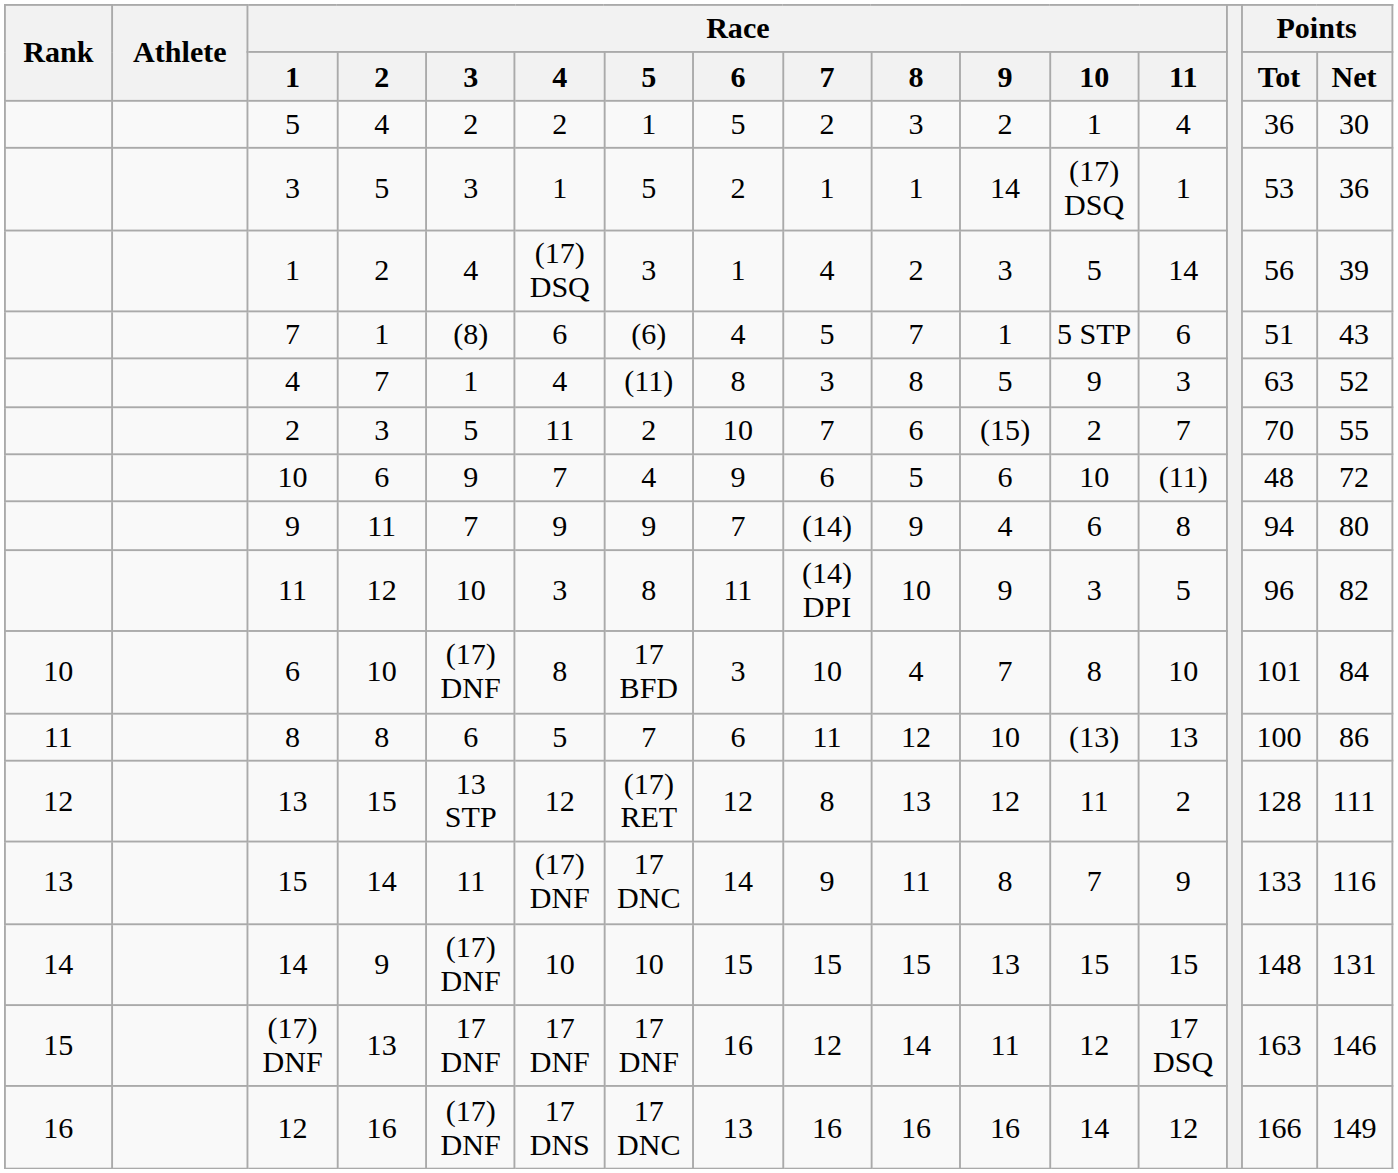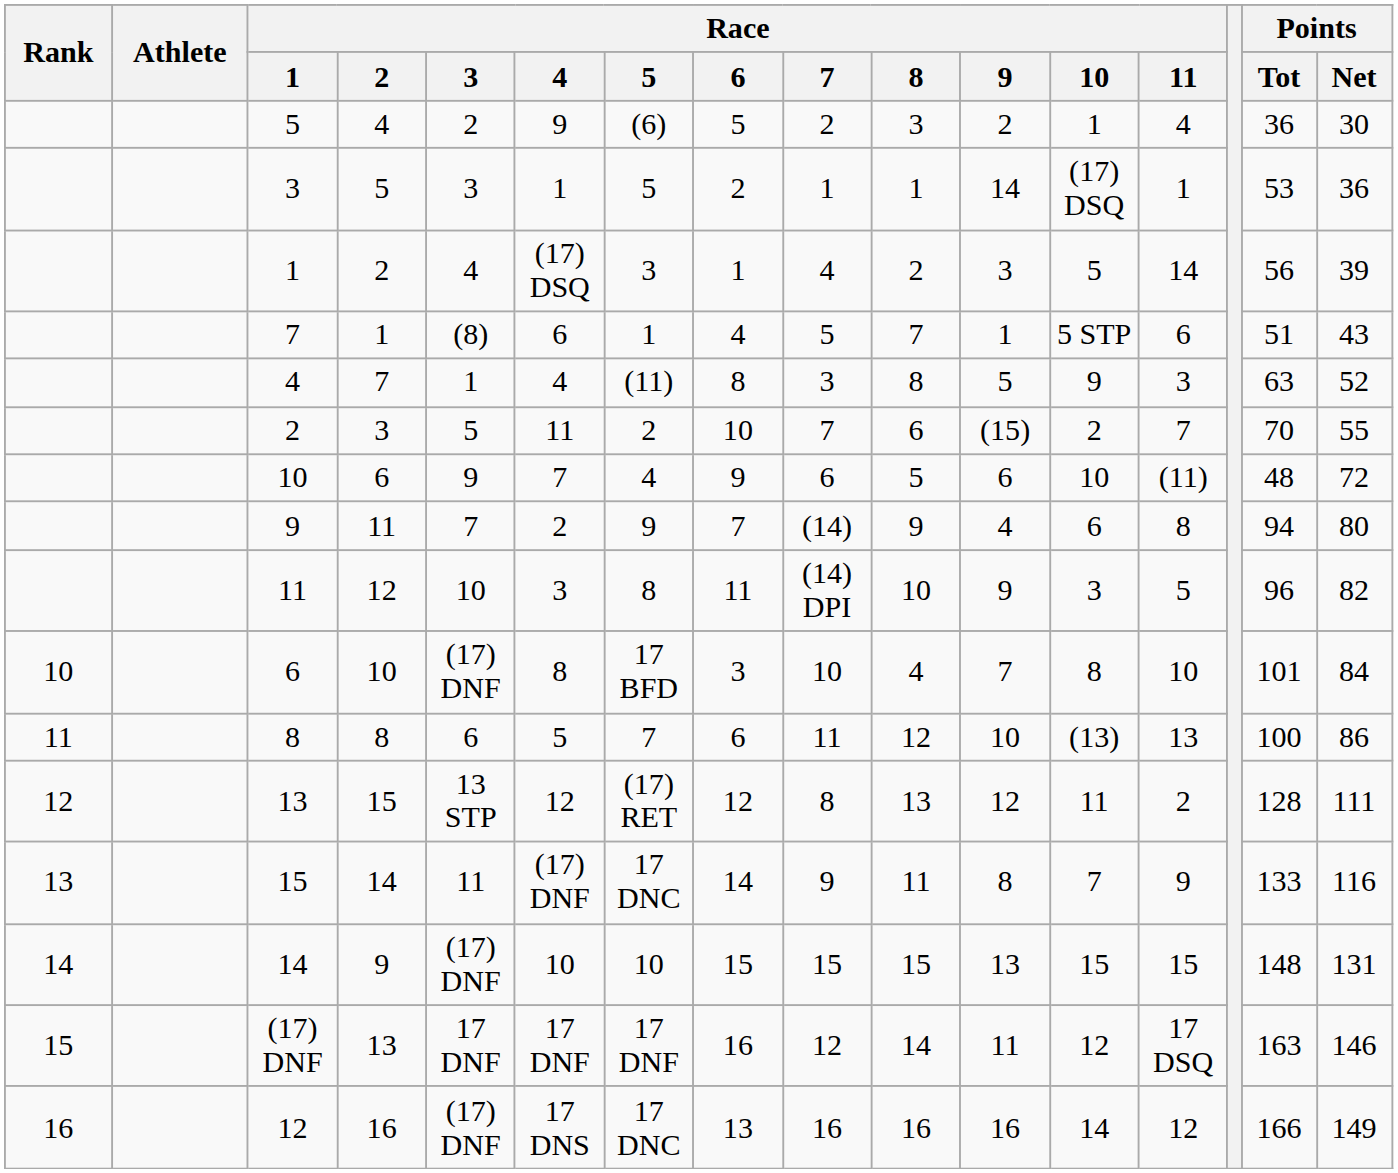row 3 | Race / 4: 2 -> 9
row 3 | Race / 5: 1 -> (6)
row 6 | Race / 5: (6) -> 1
row 10 | Race / 4: 9 -> 2
